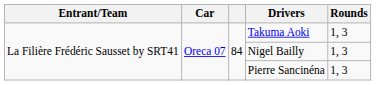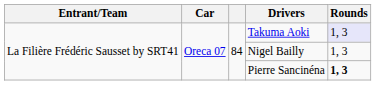Takuma Aoki | Rounds: no background -> lavender background
Pierre Sancinéna | Rounds: normal -> bold
